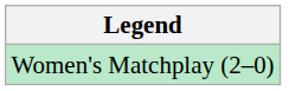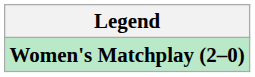row 2 | column 1: normal -> bold
